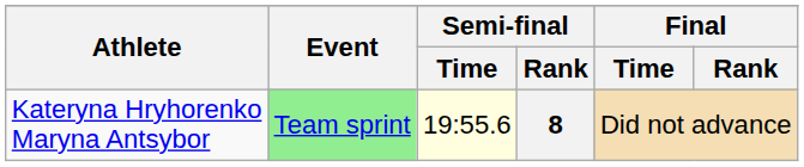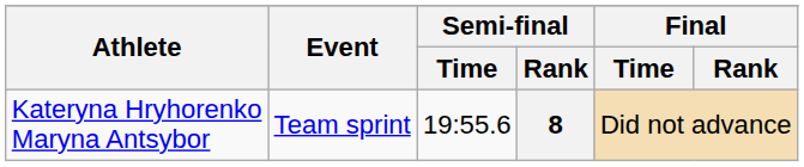8 | Event: lightgreen background -> no background
8 | Semi-final / Time: lightyellow background -> no background
